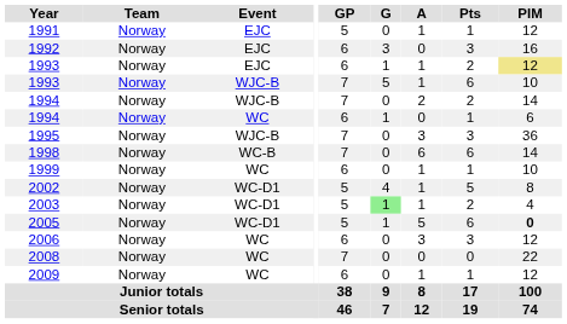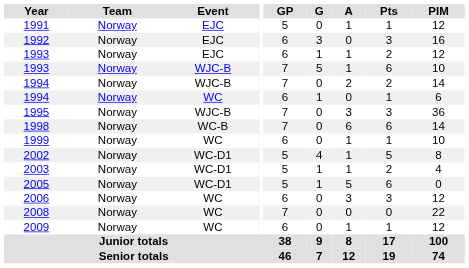1993 / EJC | PIM: khaki background -> no background
2003 | G: lightgreen background -> no background
2005 | PIM: bold -> normal
